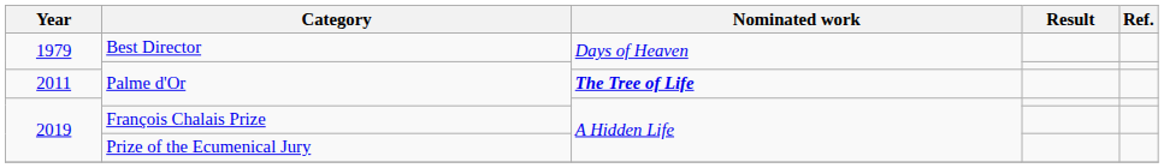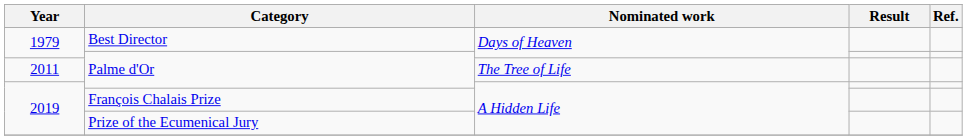2011 / Palme d'Or | Nominated work: bold -> normal
